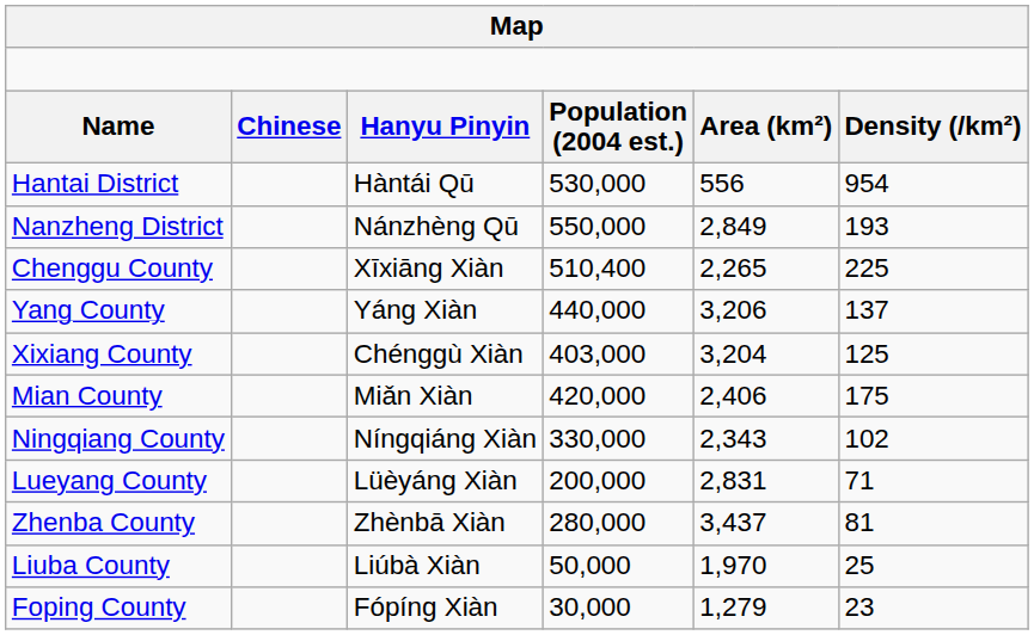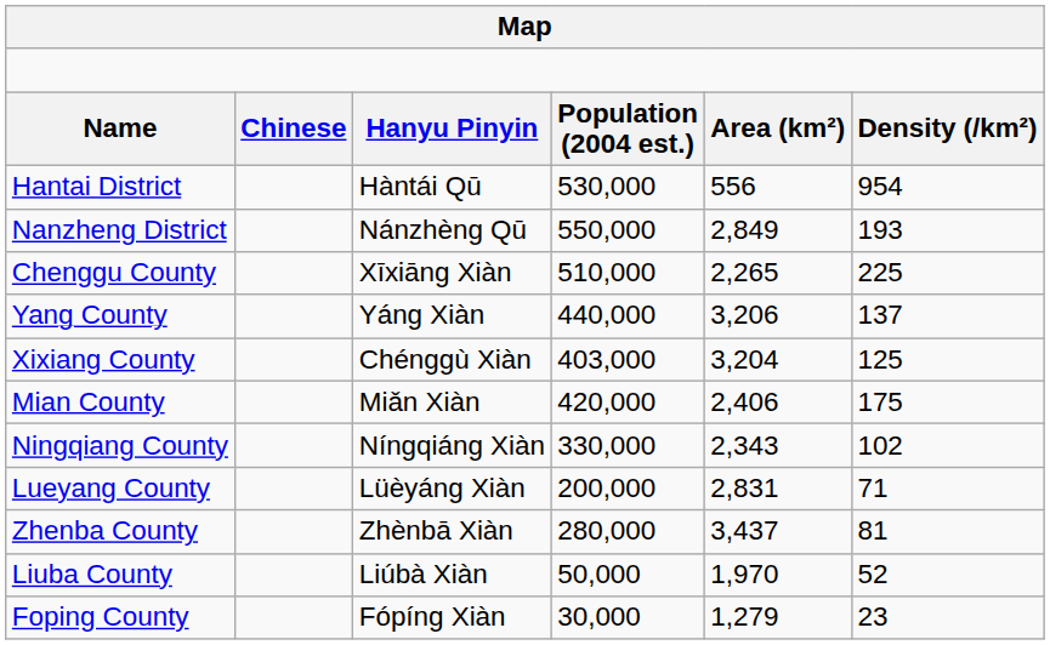Chenggu County | column 4: 510,400 -> 510,000
Liuba County | column 6: 25 -> 52
